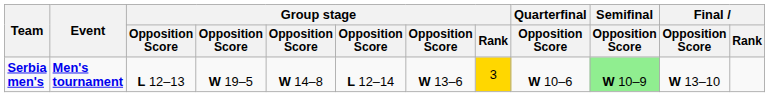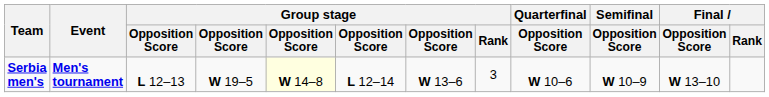Serbia men's | column 5: no background -> lightyellow background
Serbia men's | Group stage / Rank: gold background -> no background
Serbia men's | Semifinal / Opposition Score: lightgreen background -> no background
